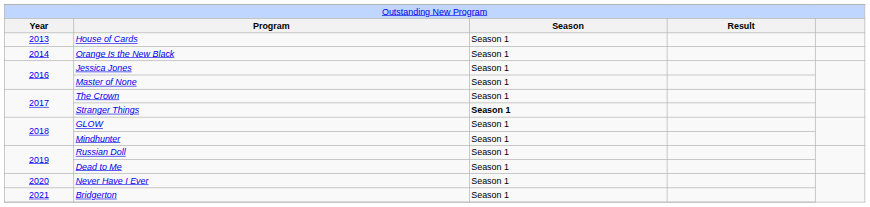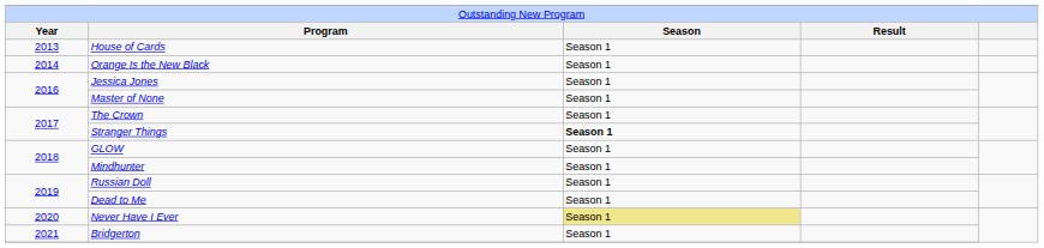Never Have I Ever | column 3: no background -> khaki background
